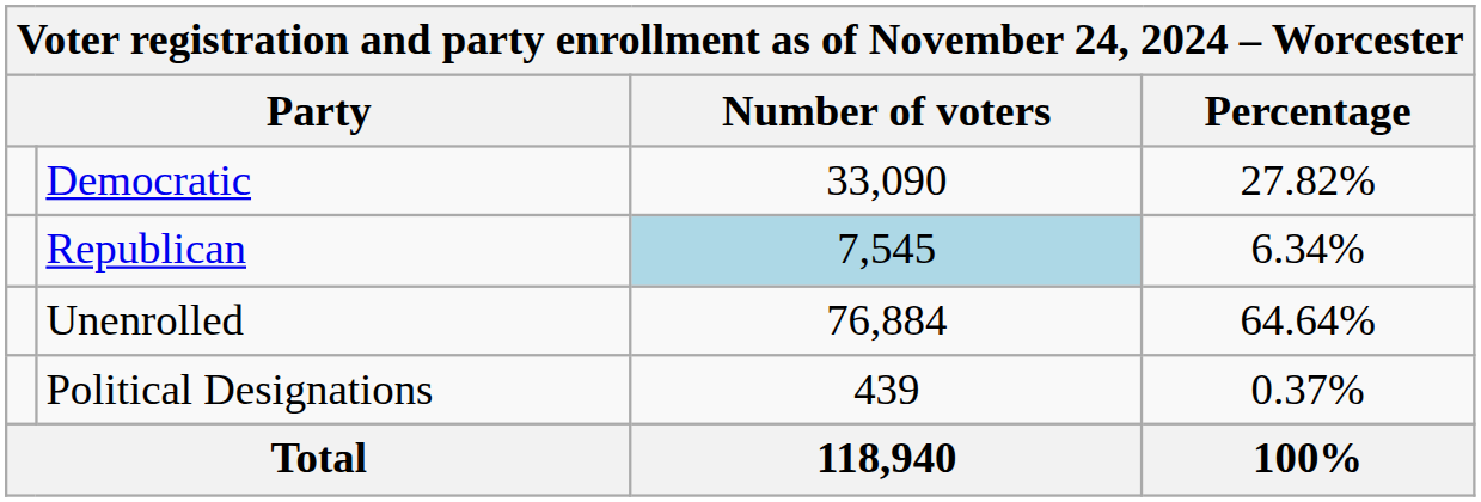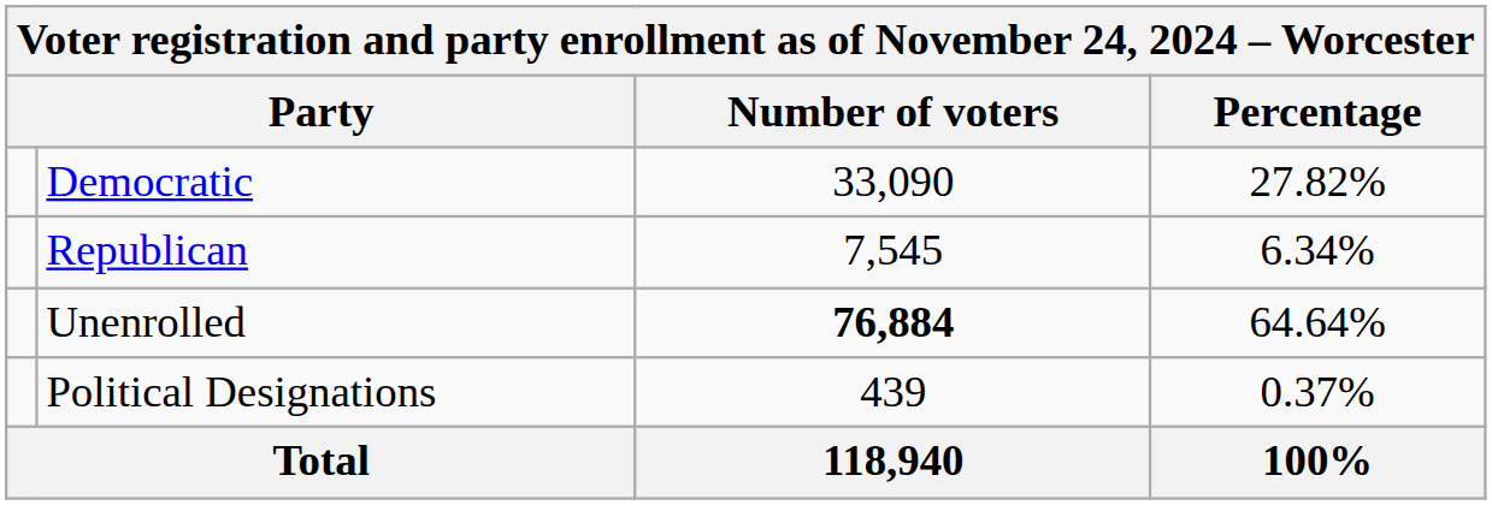Republican | Number of voters: lightblue background -> no background
Unenrolled | Number of voters: normal -> bold
